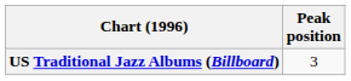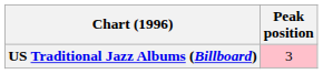US Traditional Jazz Albums (Billboard) | Peak position: no background -> pink background
